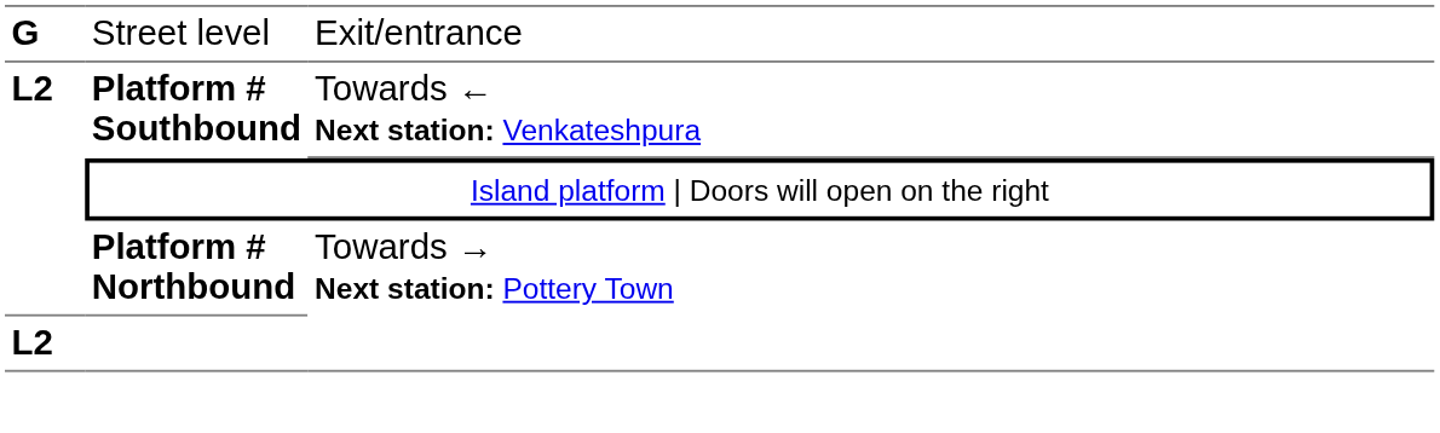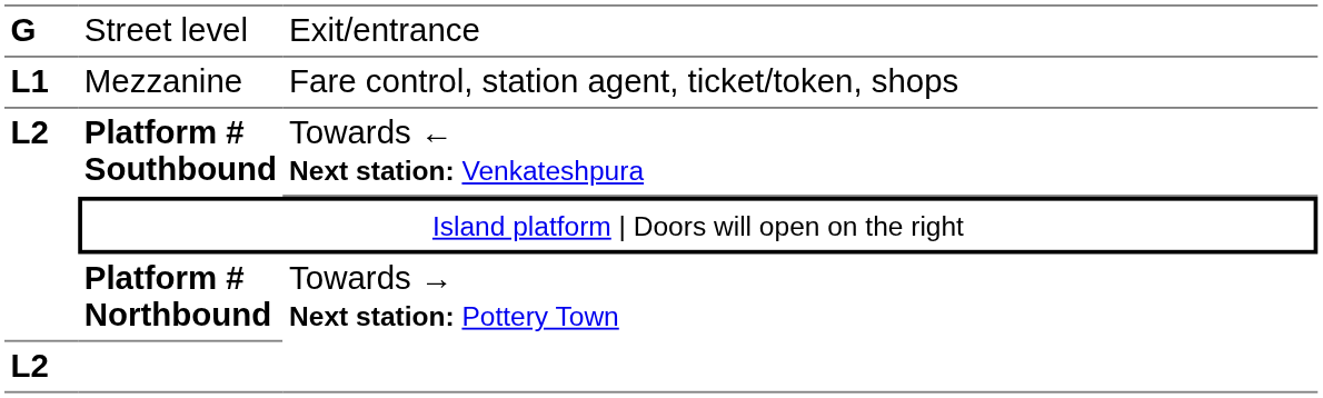+ row: L1 | Mezzanine | Fare control, station agent, ticket/token, shops
